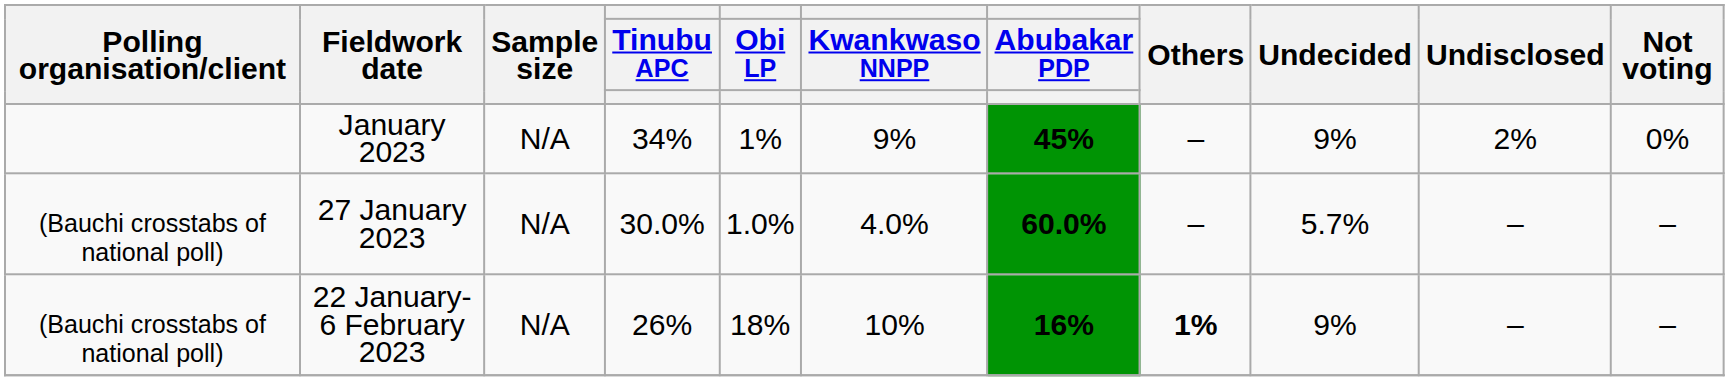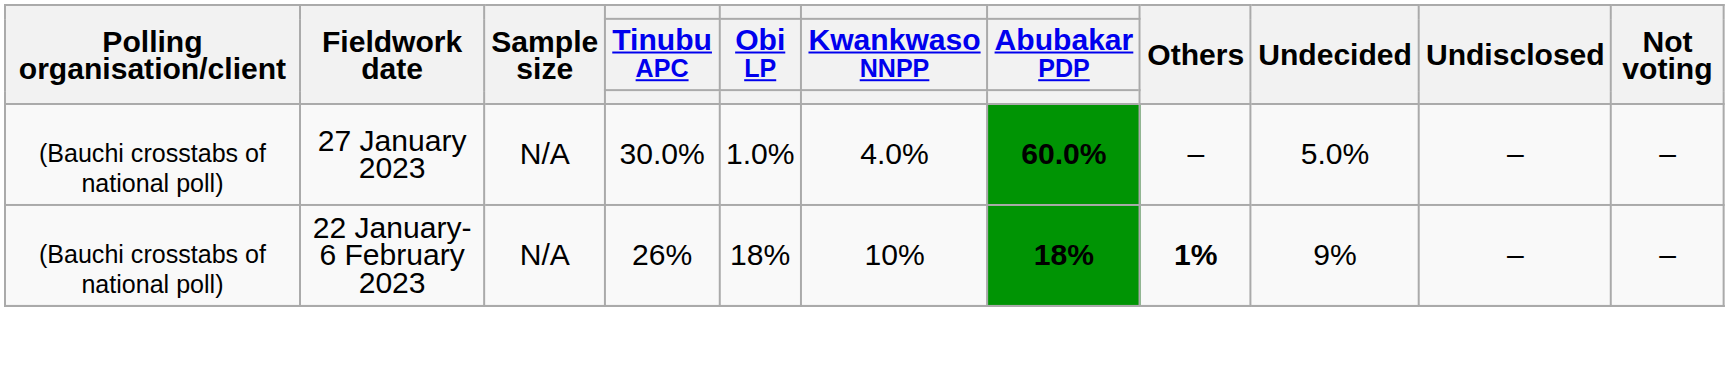- row: January 2023 | N/A | 34% | 1% | 9% | 45% | – | 9% | 2% | 0%
27 January 2023 | Undecided: 5.7% -> 5.0%
22 January-6 February 2023 | Abubakar PDP: 16% -> 18%
